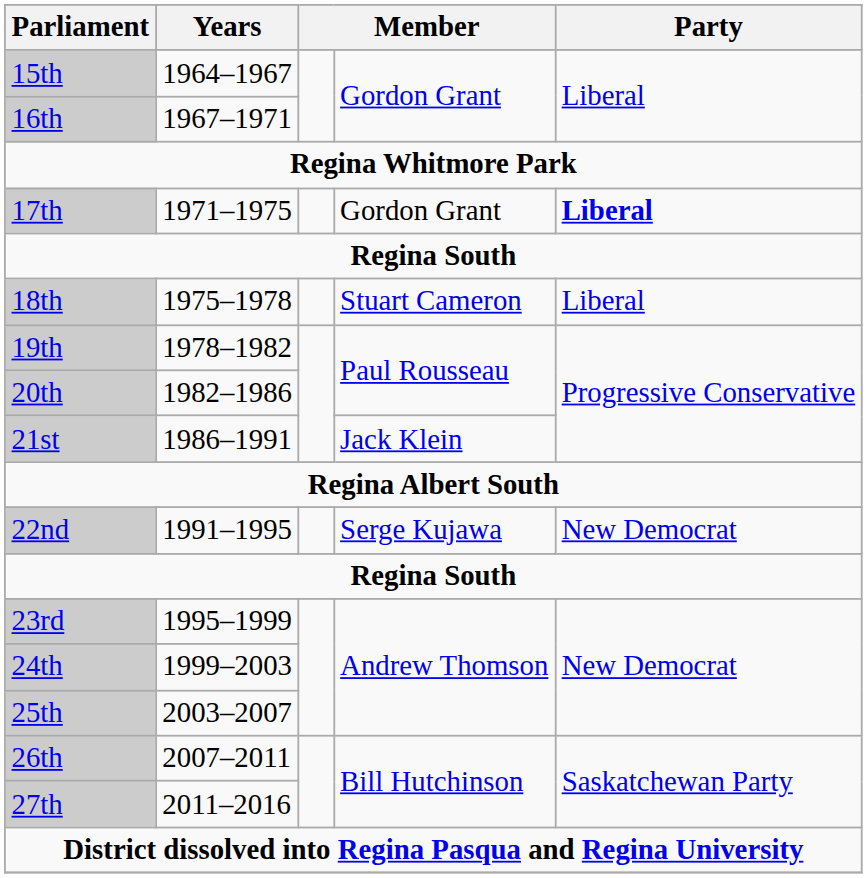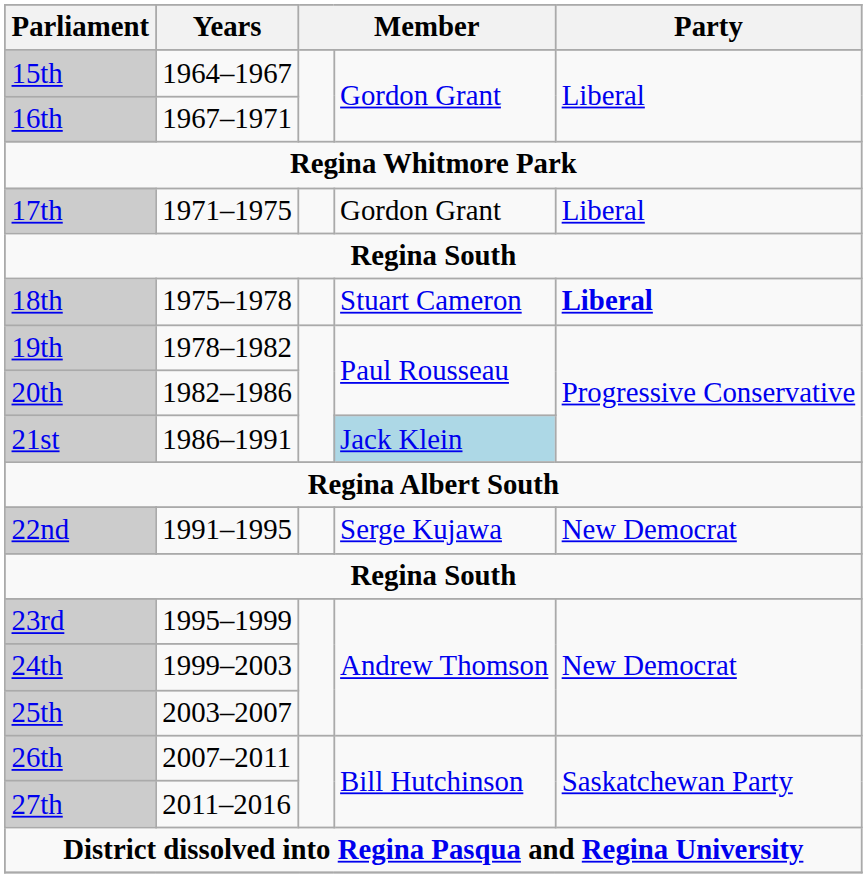17th | Party: bold -> normal
18th | Party: normal -> bold
21st | column 4: no background -> lightblue background
